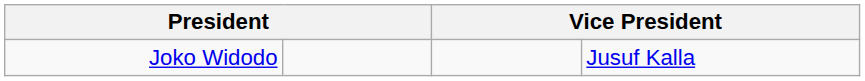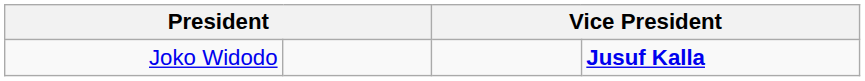Joko Widodo | column 4: normal -> bold
